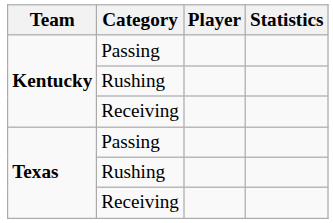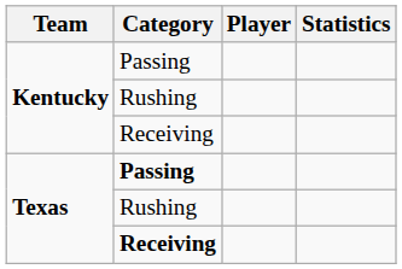Texas / Passing | Category: normal -> bold
Texas / Receiving | Category: normal -> bold
